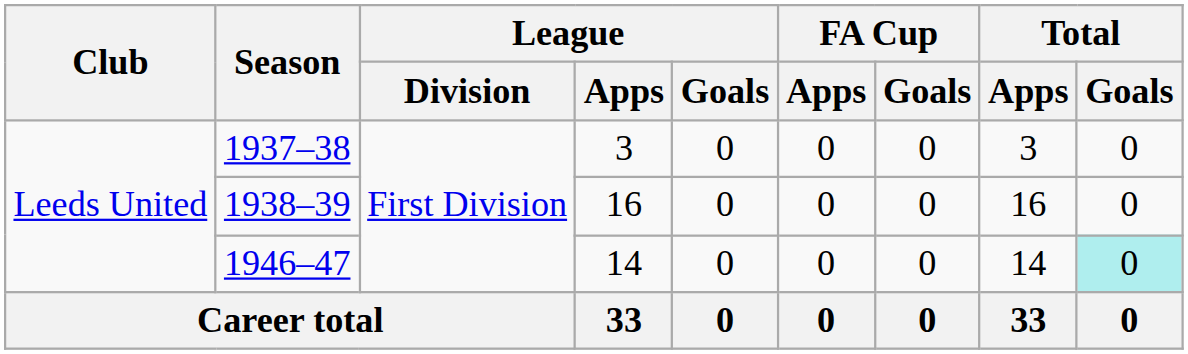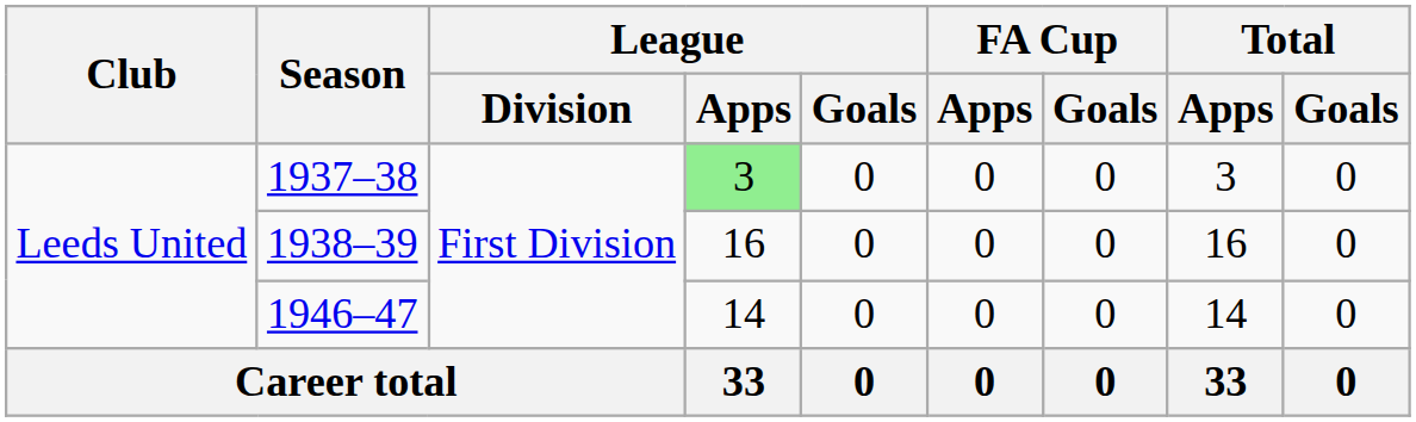1937–38 | League / Apps: no background -> lightgreen background
1946–47 | Total / Goals: paleturquoise background -> no background
